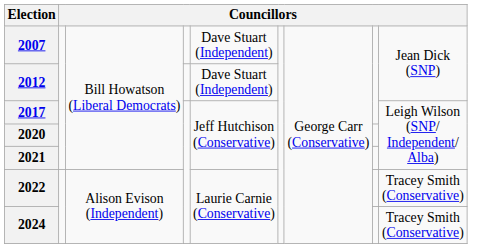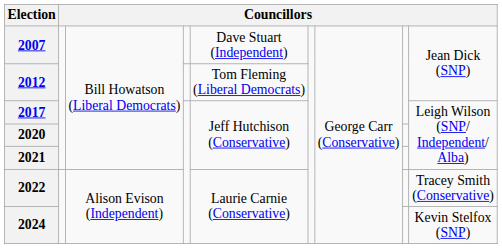2012 | column 5: Dave Stuart (Independent) -> Tom Fleming (Liberal Democrats)
2024 | column 9: Tracey Smith (Conservative) -> Kevin Stelfox (SNP)
